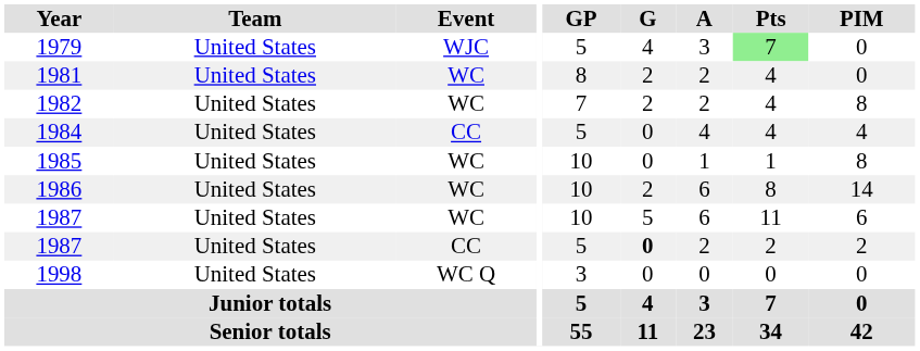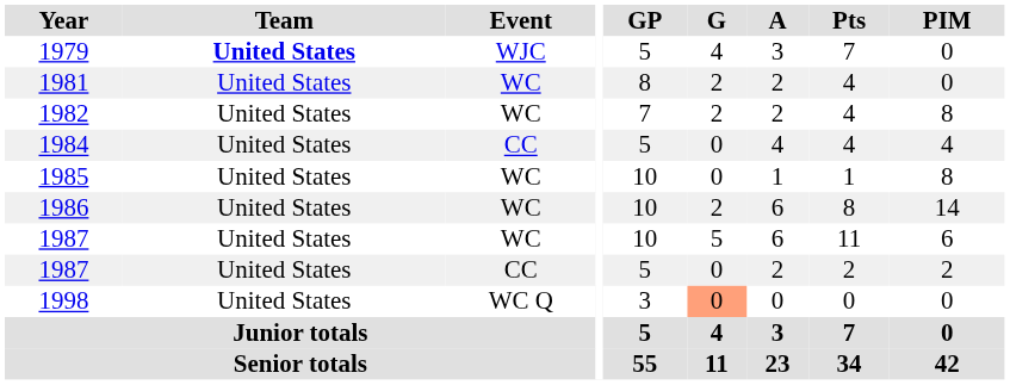1979 | Team: normal -> bold
1979 | Pts: lightgreen background -> no background
1987 / CC | G: bold -> normal
1998 | G: no background -> lightsalmon background
